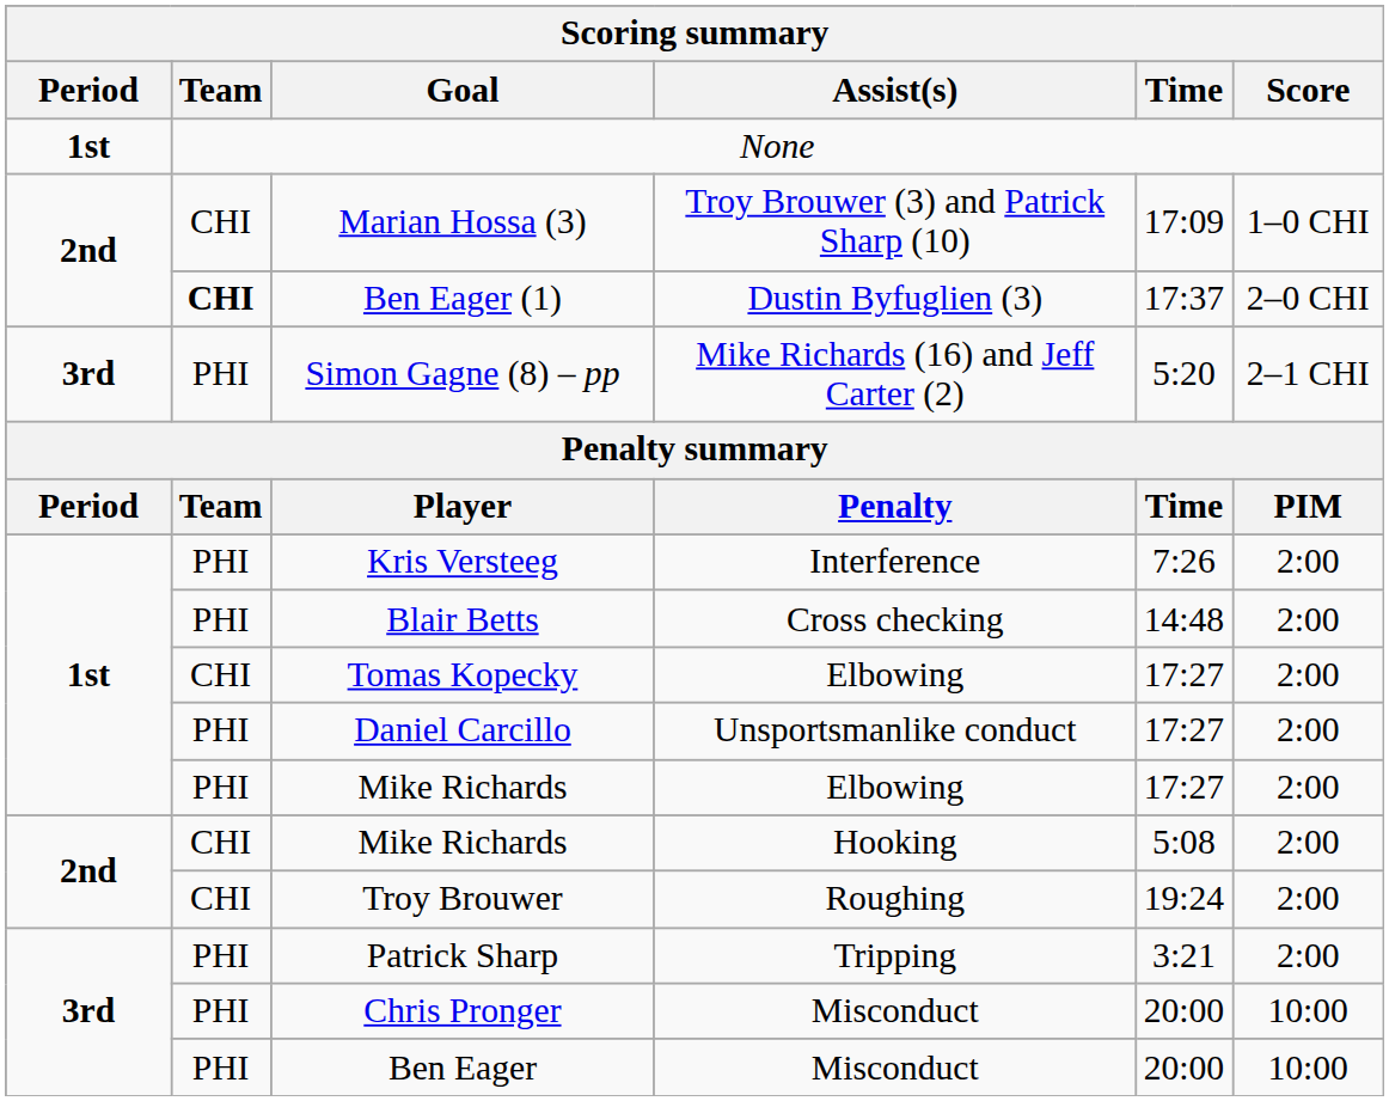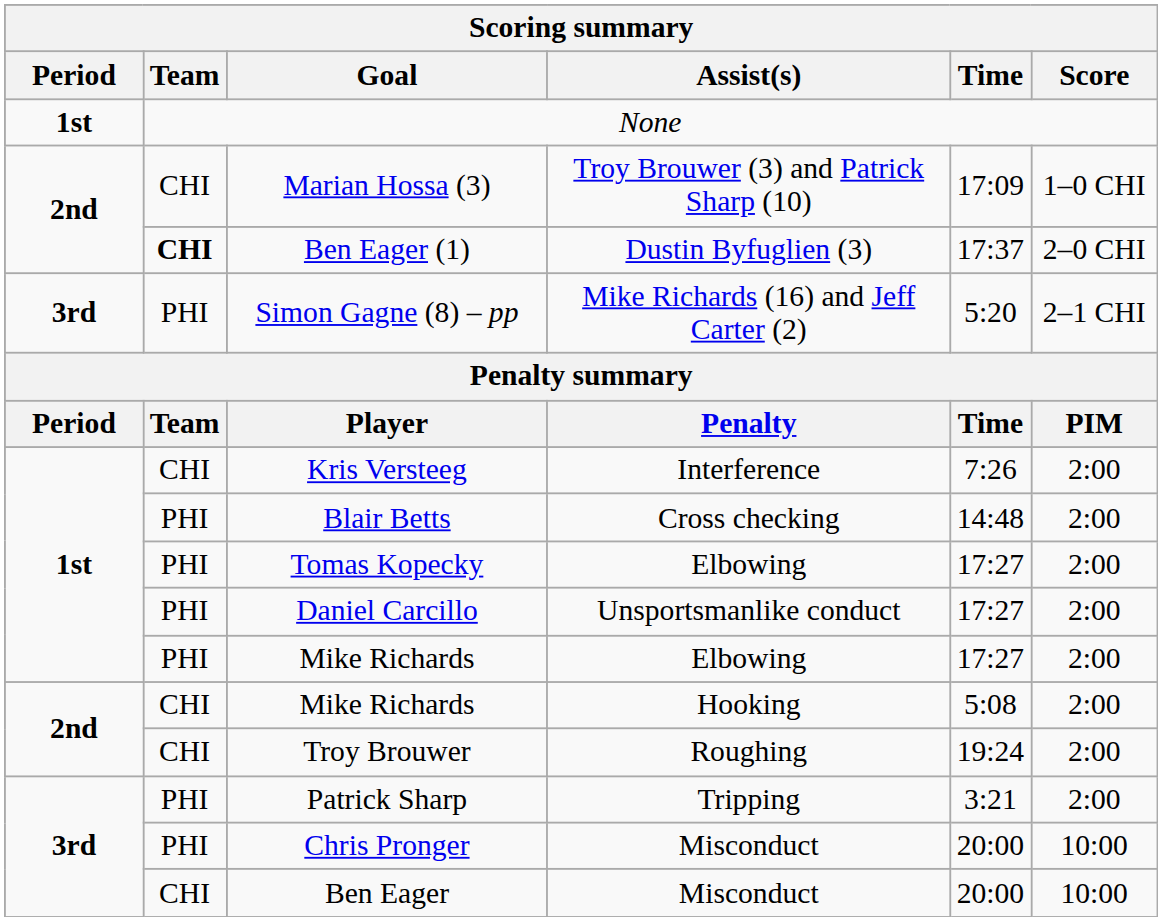Kris Versteeg | Team: PHI -> CHI
Tomas Kopecky | Team: CHI -> PHI
Ben Eager | Team: PHI -> CHI
